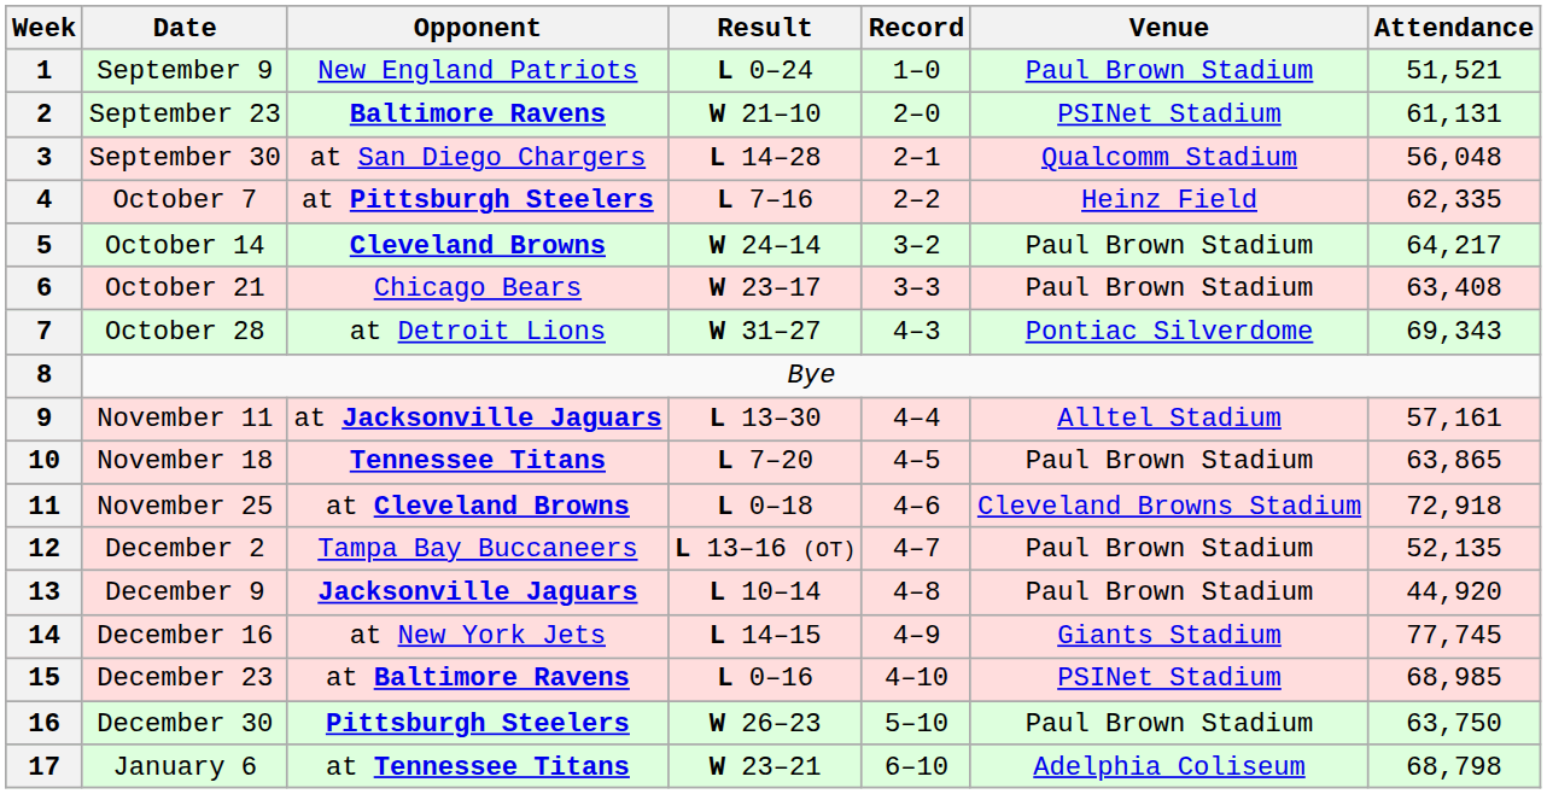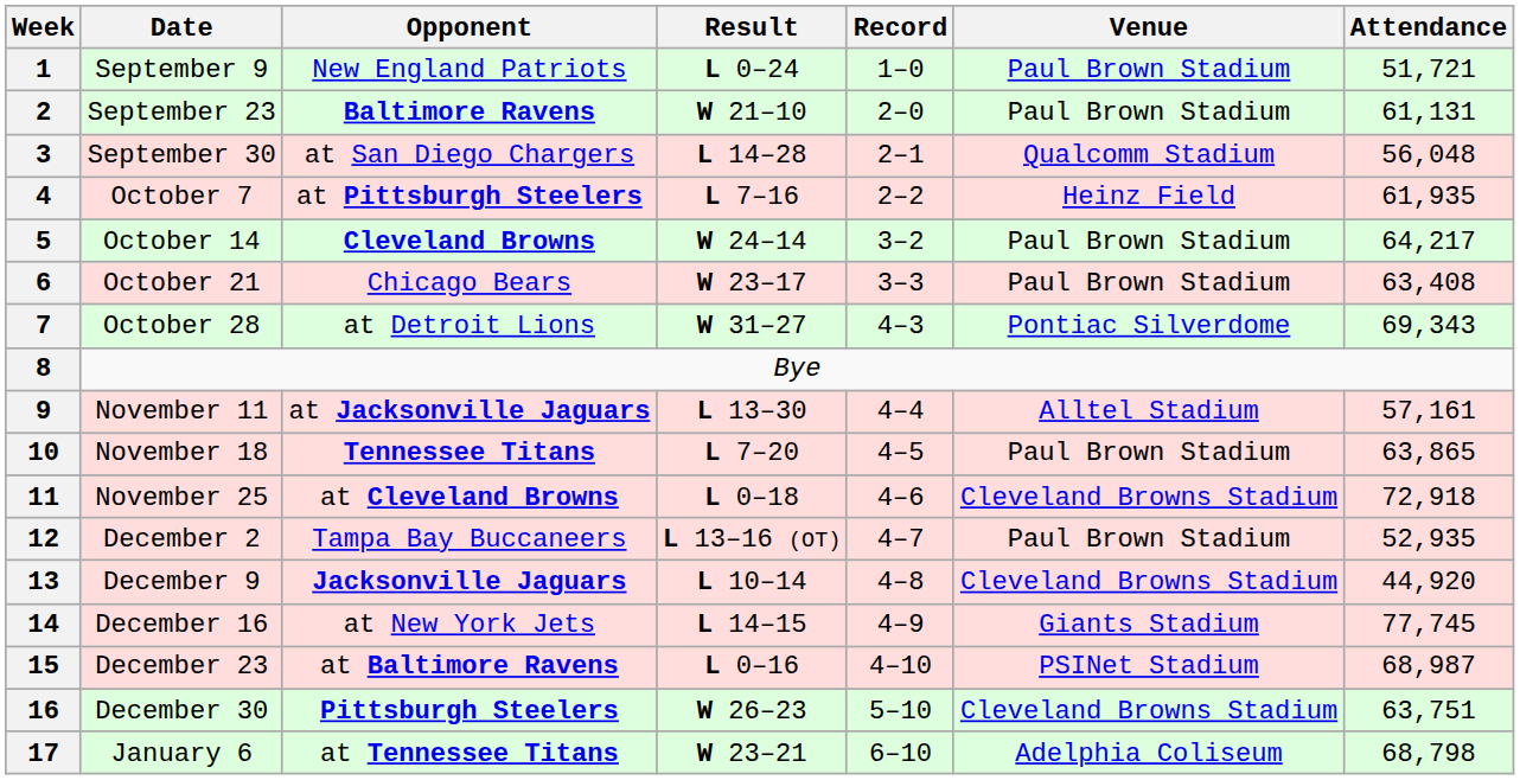1 | Attendance: 51,521 -> 51,721
2 | Venue: PSINet Stadium -> Paul Brown Stadium
4 | Attendance: 62,335 -> 61,935
12 | Attendance: 52,135 -> 52,935
13 | Venue: Paul Brown Stadium -> Cleveland Browns Stadium
15 | Attendance: 68,985 -> 68,987
16 | Venue: Paul Brown Stadium -> Cleveland Browns Stadium
16 | Attendance: 63,750 -> 63,751
